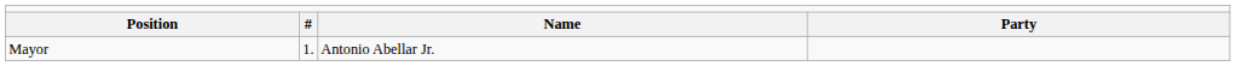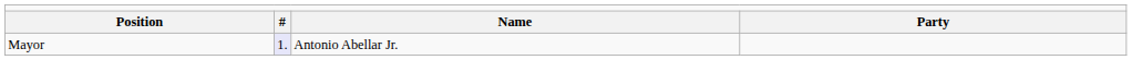Mayor | column 2: no background -> lavender background
